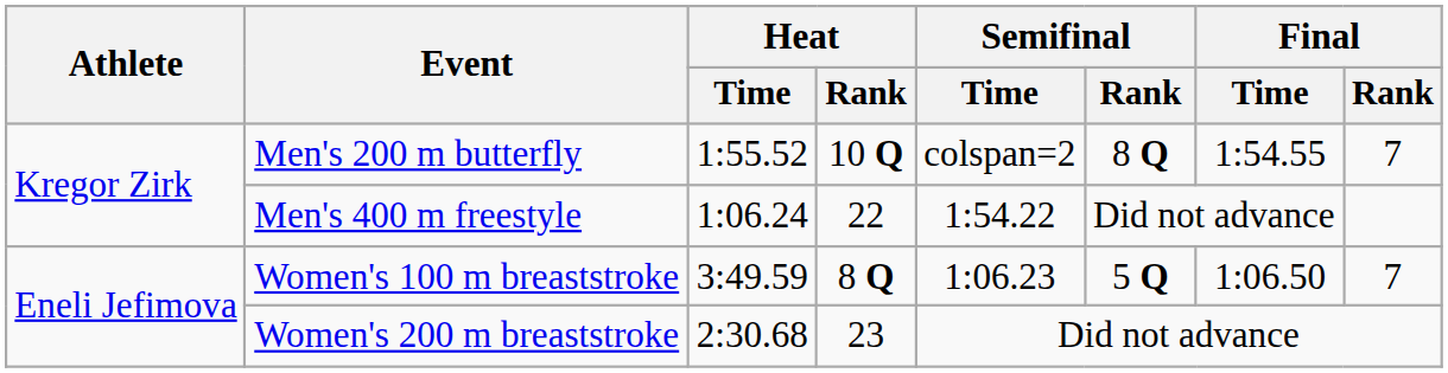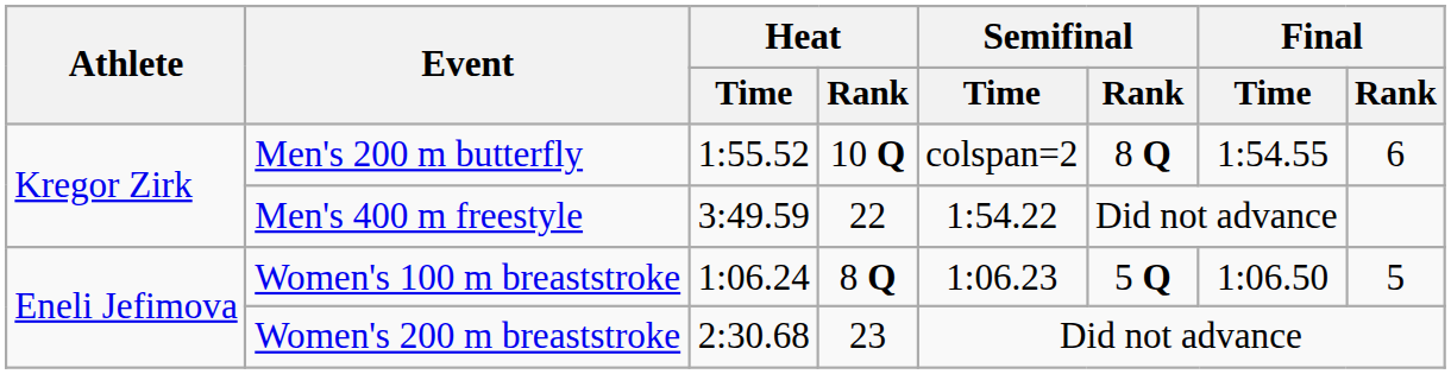Men's 200 m butterfly | Final / Rank: 7 -> 6
Men's 400 m freestyle | Heat / Time: 1:06.24 -> 3:49.59
Women's 100 m breaststroke | Heat / Time: 3:49.59 -> 1:06.24
Women's 100 m breaststroke | Final / Rank: 7 -> 5
